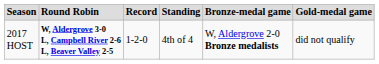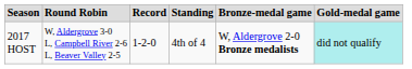2017 HOST | column 2: bold -> normal
2017 HOST | column 6: no background -> paleturquoise background
